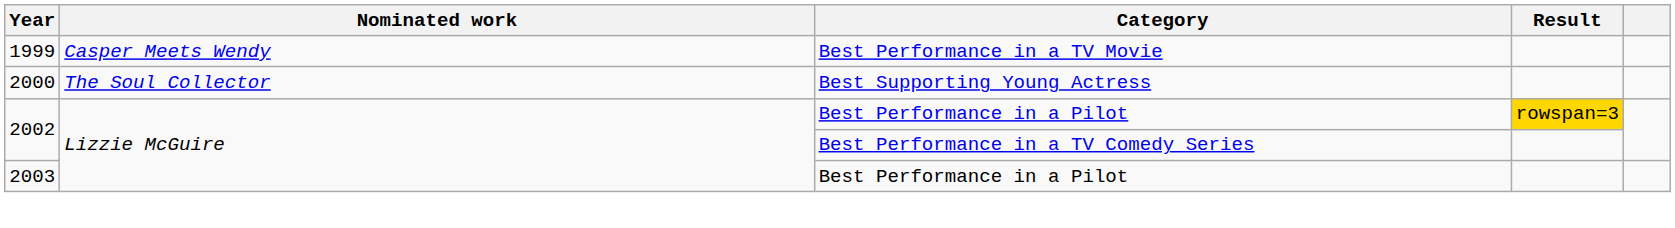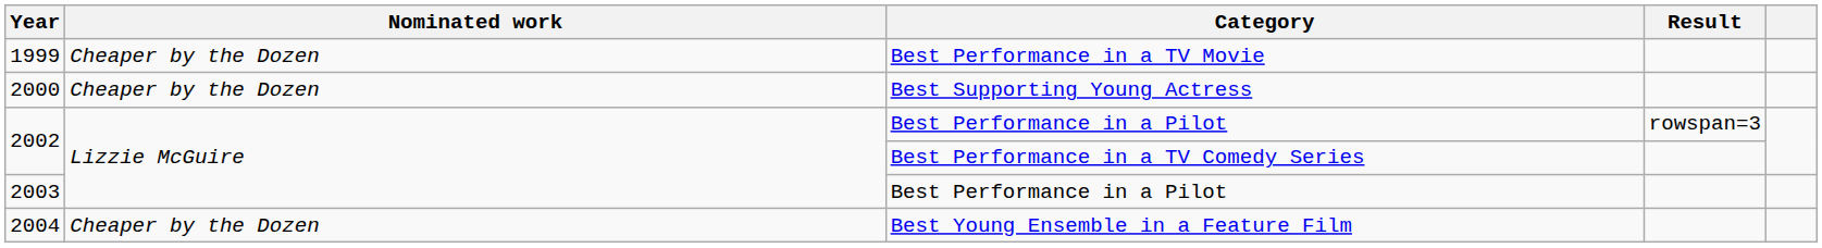1999 | Nominated work: Casper Meets Wendy -> Cheaper by the Dozen
2000 | Nominated work: The Soul Collector -> Cheaper by the Dozen
2002 / Best Performance in a Pilot | Result: gold background -> no background
+ row: 2004 | Cheaper by the Dozen | Best Young Ensemble in a Feature Film
